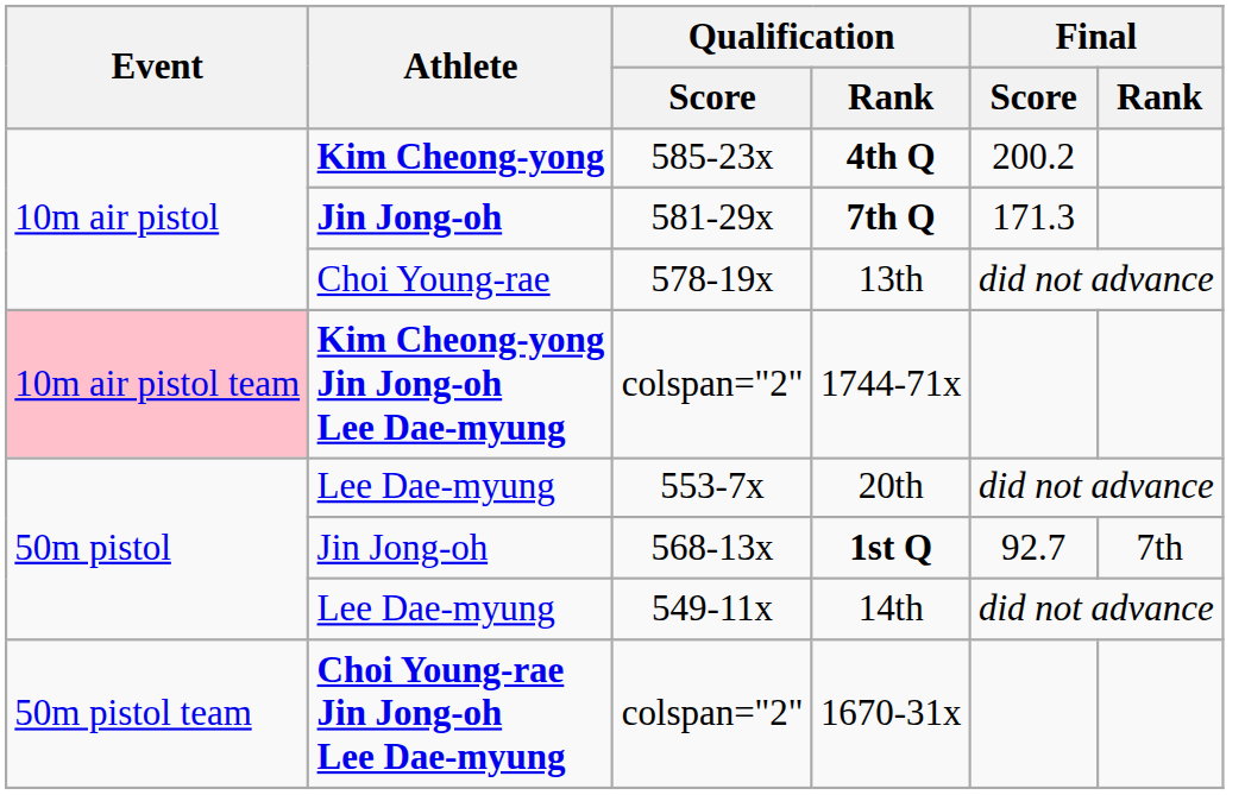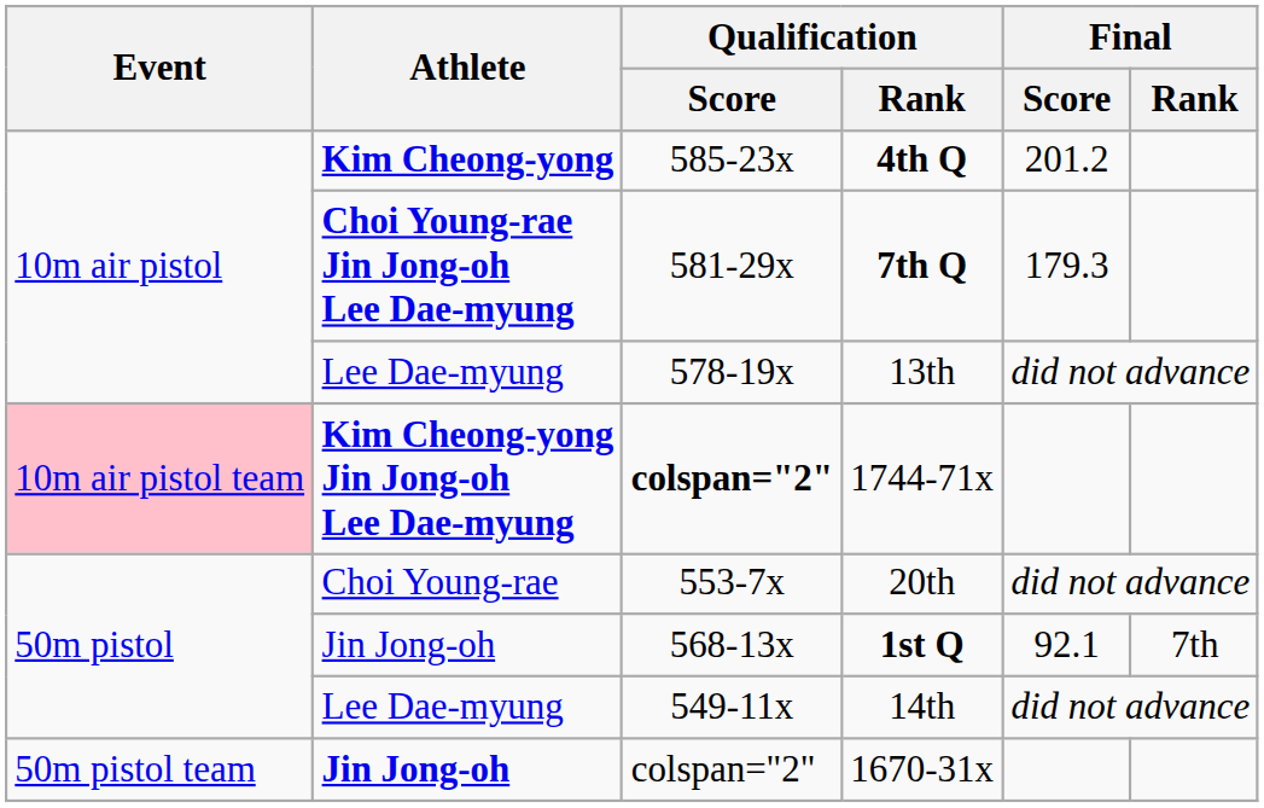4th Q | Final / Score: 200.2 -> 201.2
7th Q | Athlete: Jin Jong-oh -> Choi Young-rae Jin Jong-oh Lee Dae-myung
7th Q | Final / Score: 171.3 -> 179.3
13th | Athlete: Choi Young-rae -> Lee Dae-myung
1744-71x | Qualification / Score: normal -> bold
20th | Athlete: Lee Dae-myung -> Choi Young-rae
1st Q | Final / Score: 92.7 -> 92.1
1670-31x | Athlete: Choi Young-rae Jin Jong-oh Lee Dae-myung -> Jin Jong-oh
